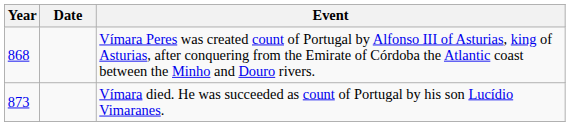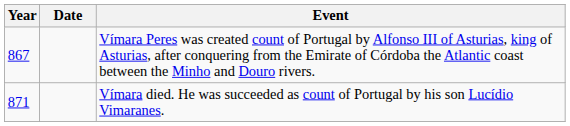row 2 | Year: 868 -> 867
row 3 | Year: 873 -> 871
